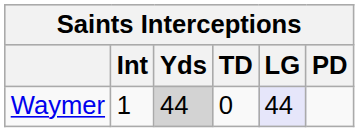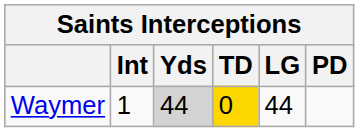Waymer | TD: no background -> gold background
Waymer | LG: lavender background -> no background
